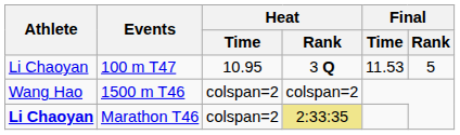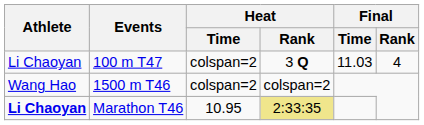100 m T47 | Heat / Time: 10.95 -> colspan=2
100 m T47 | Final / Time: 11.53 -> 11.03
100 m T47 | Final / Rank: 5 -> 4
Marathon T46 | Heat / Time: colspan=2 -> 10.95
